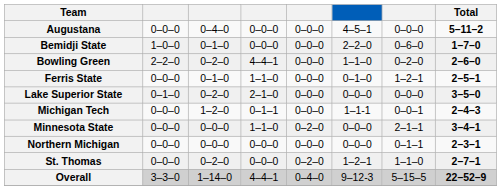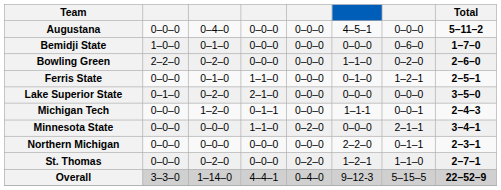Bemidji State | column 6: 2–2–0 -> 0–0–0
Bowling Green | column 4: 4–4–1 -> 0–0–0
Northern Michigan | column 6: 0–0–0 -> 2–2–0
